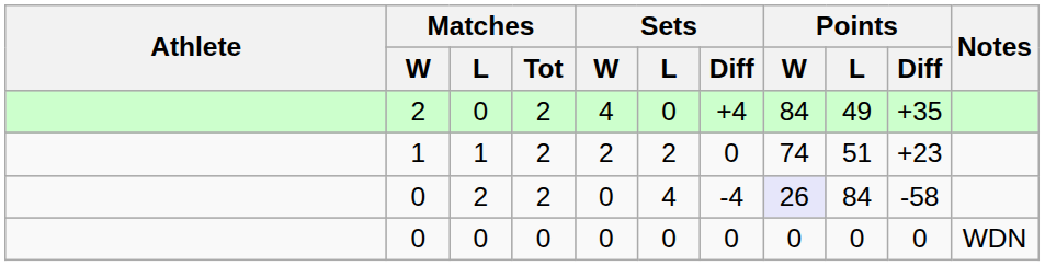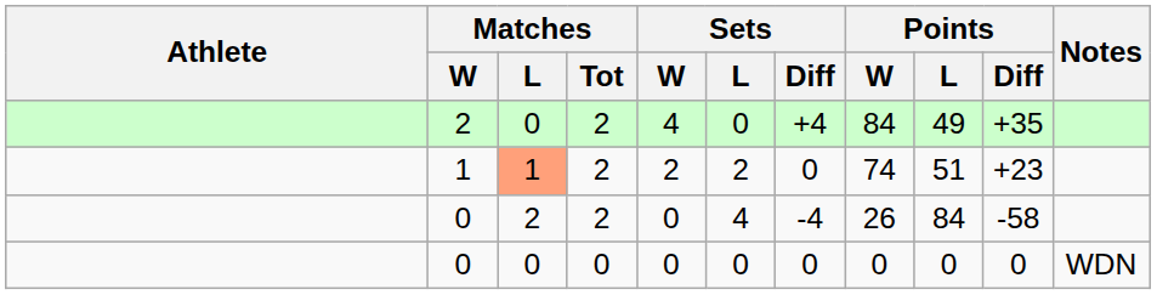row 4 | Matches / L: no background -> lightsalmon background
row 5 | Points / W: lavender background -> no background
